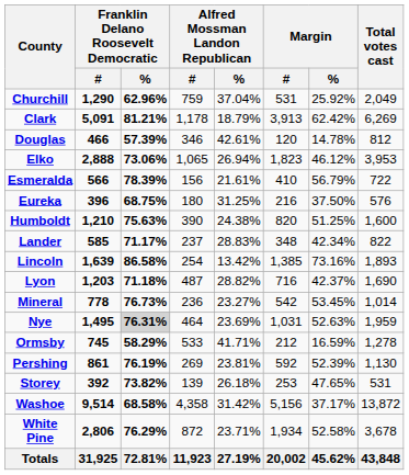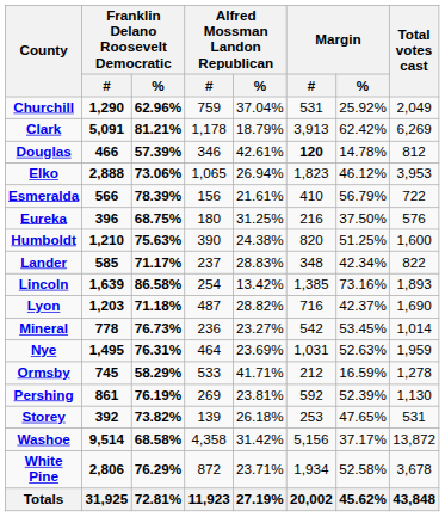Douglas | Margin / #: normal -> bold
Nye | Franklin Delano Roosevelt Democratic / %: lightgrey background -> no background
